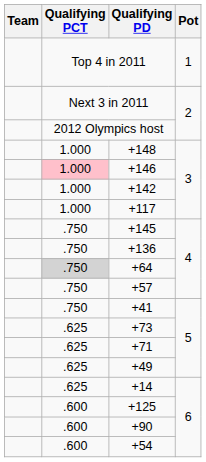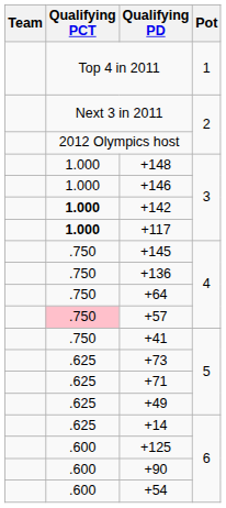+146 | Qualifying PCT: pink background -> no background
+142 | Qualifying PCT: normal -> bold
+117 | Qualifying PCT: normal -> bold
+64 | Qualifying PCT: lightgrey background -> no background
+57 | Qualifying PCT: no background -> pink background
